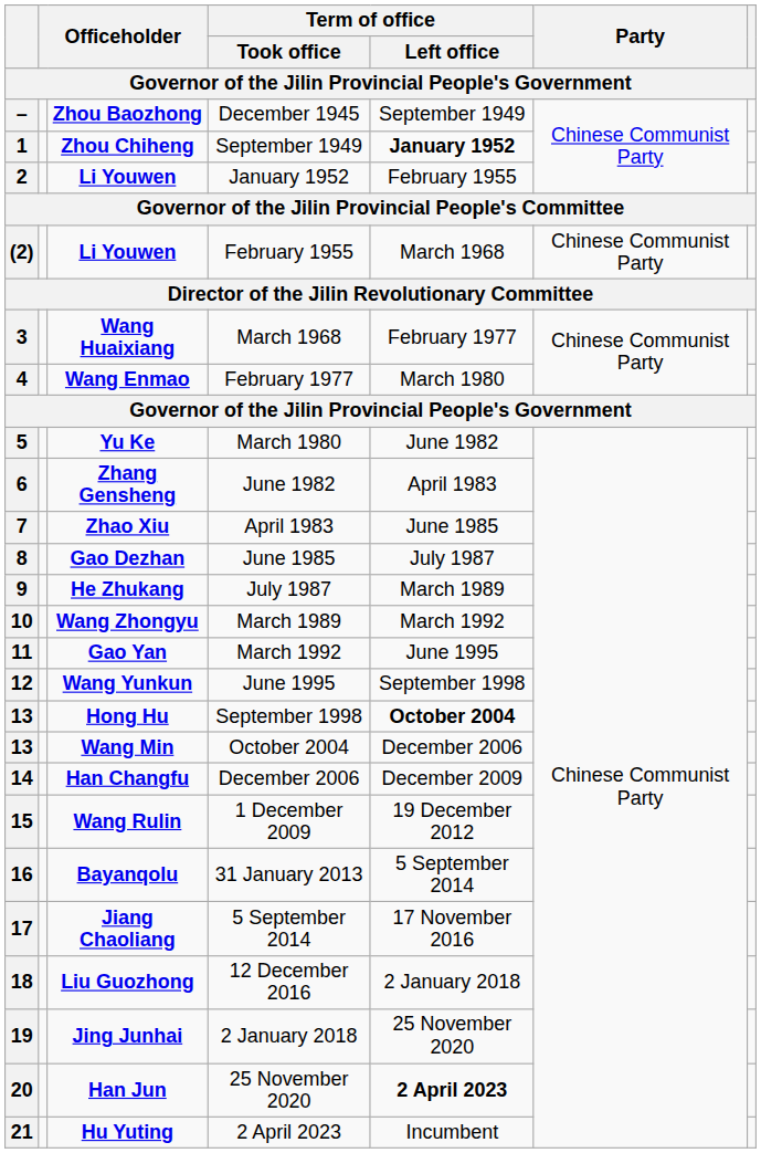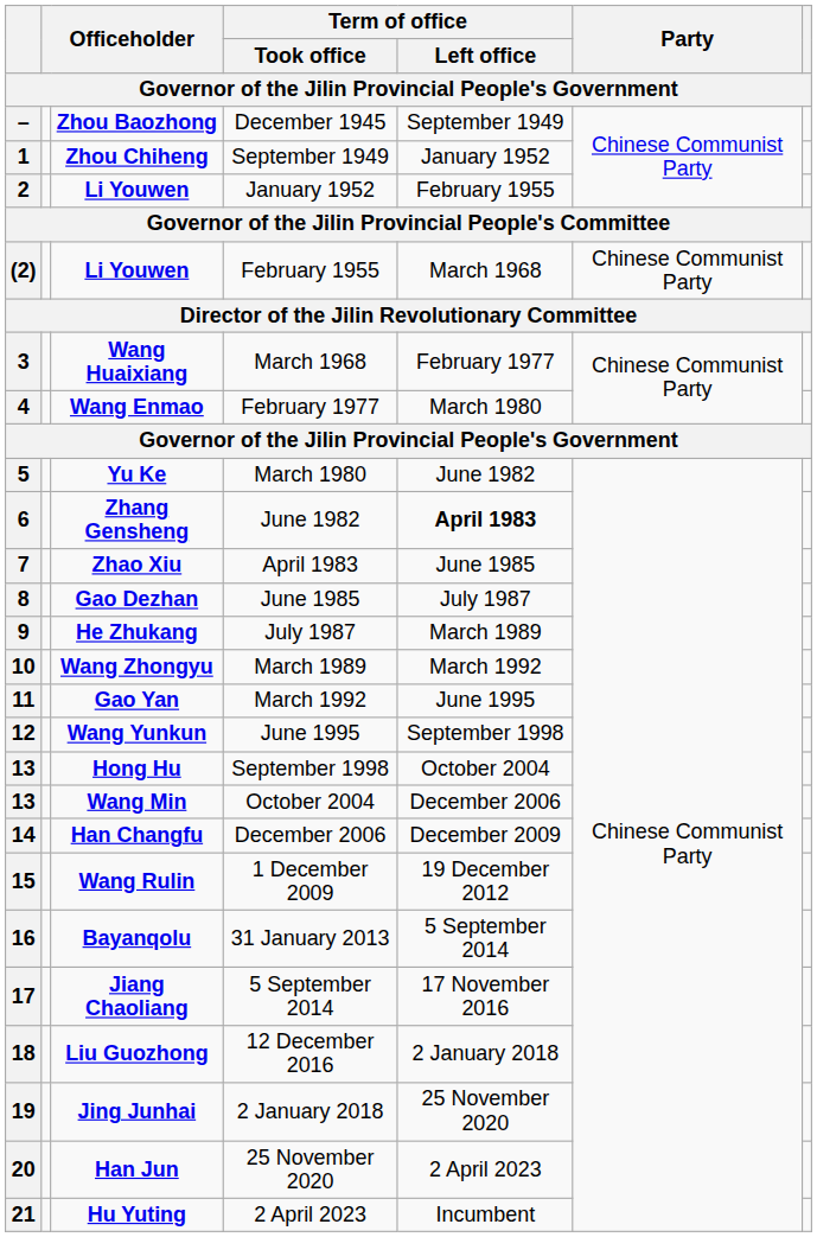1 | Term of office / Left office: bold -> normal
6 | Term of office / Left office: normal -> bold
13 / September 1998 | Term of office / Left office: bold -> normal
20 | Term of office / Left office: bold -> normal
